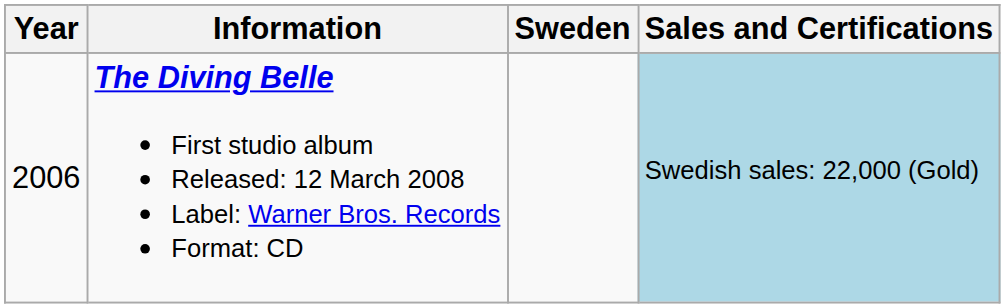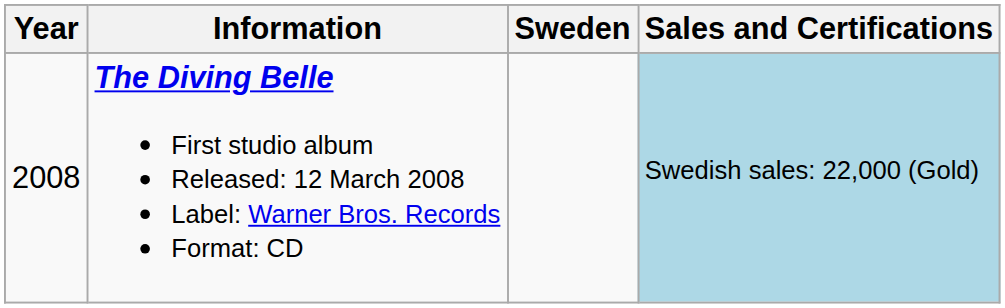row 2 | Year: 2006 -> 2008
